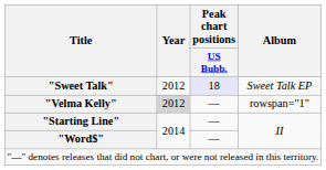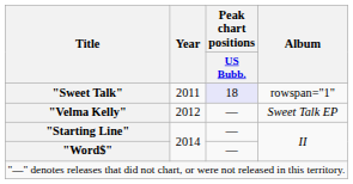"Sweet Talk" | Year: 2012 -> 2011
"Sweet Talk" | Album: Sweet Talk EP -> rowspan="1"
"Velma Kelly" | Year: lightgrey background -> no background
"Velma Kelly" | Album: rowspan="1" -> Sweet Talk EP
